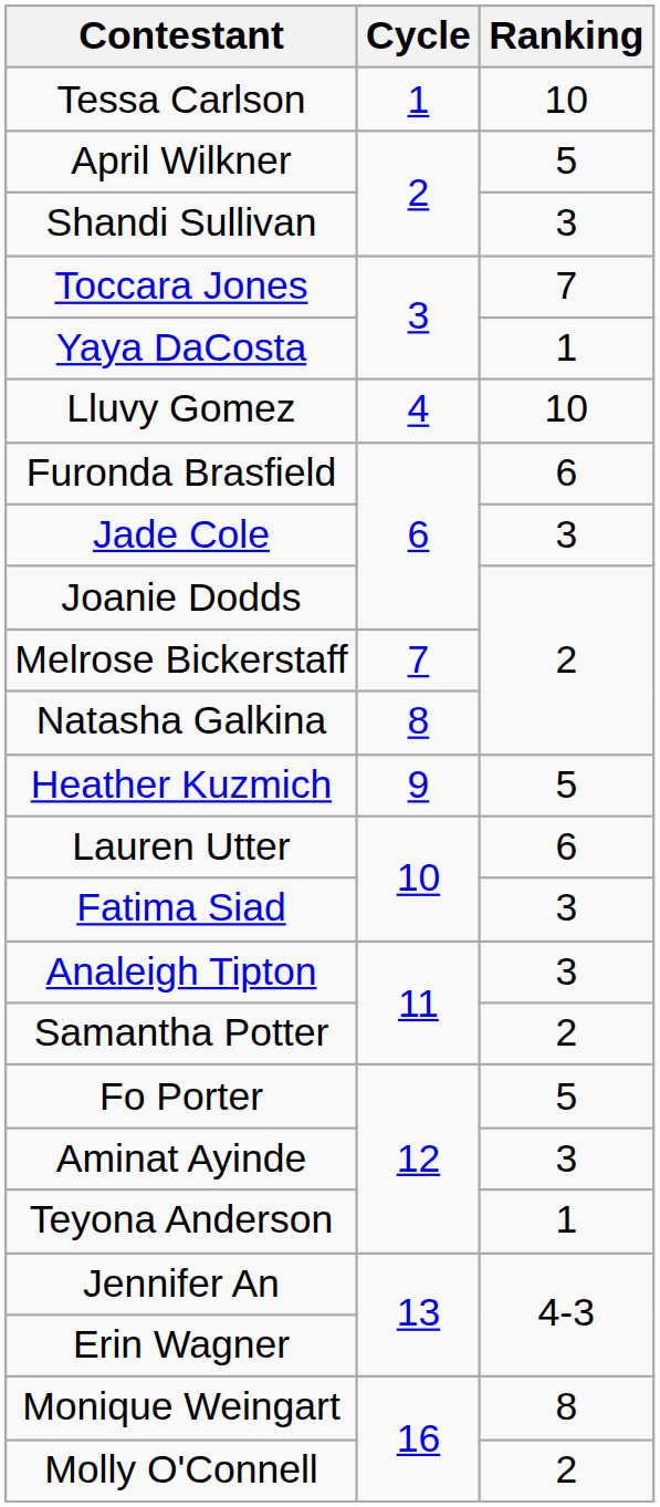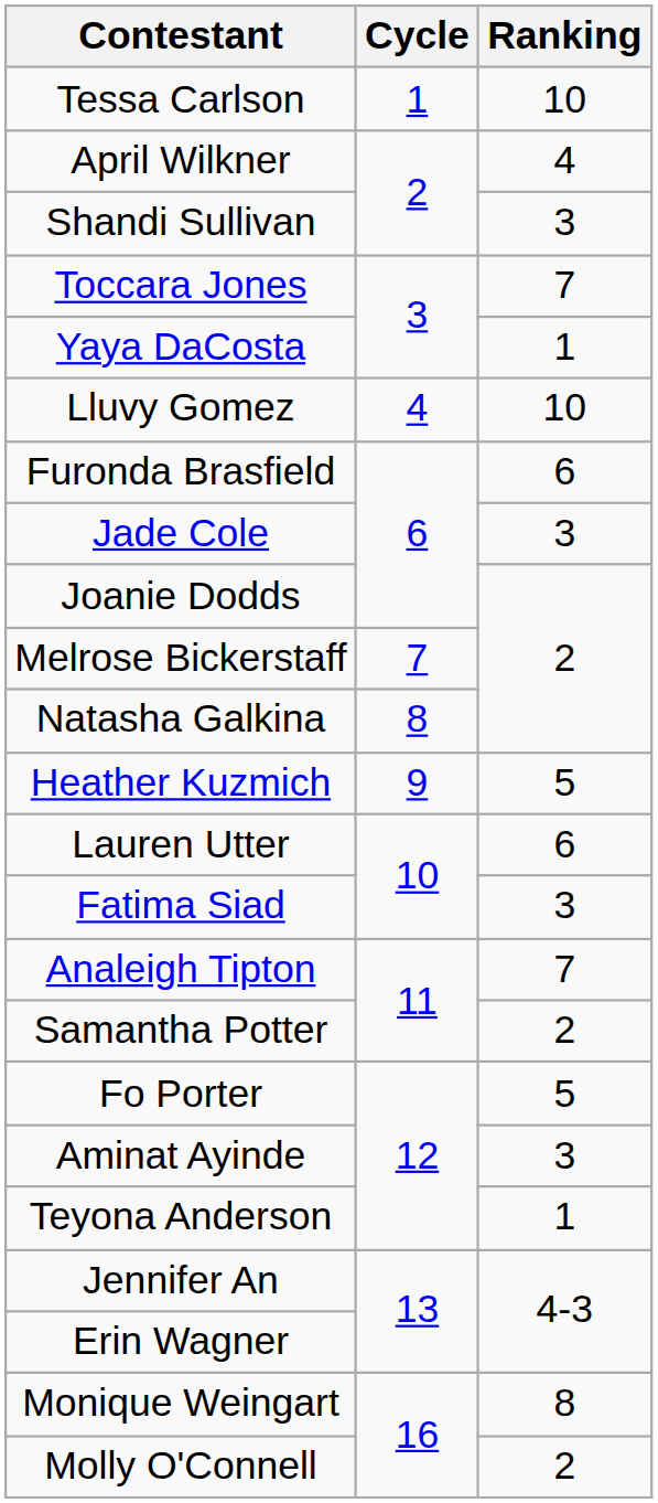April Wilkner | Ranking: 5 -> 4
Analeigh Tipton | Ranking: 3 -> 7
